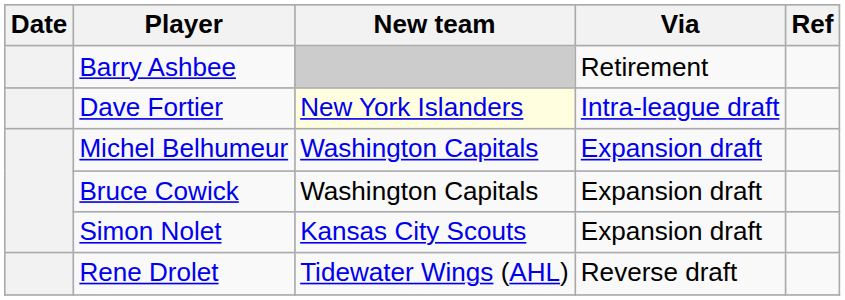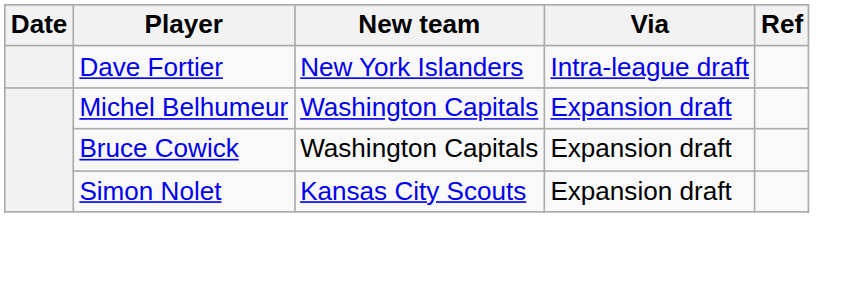- row: Barry Ashbee | Retirement
Dave Fortier | New team: lightyellow background -> no background
- row: Rene Drolet | Tidewater Wings (AHL) | Reverse draft
